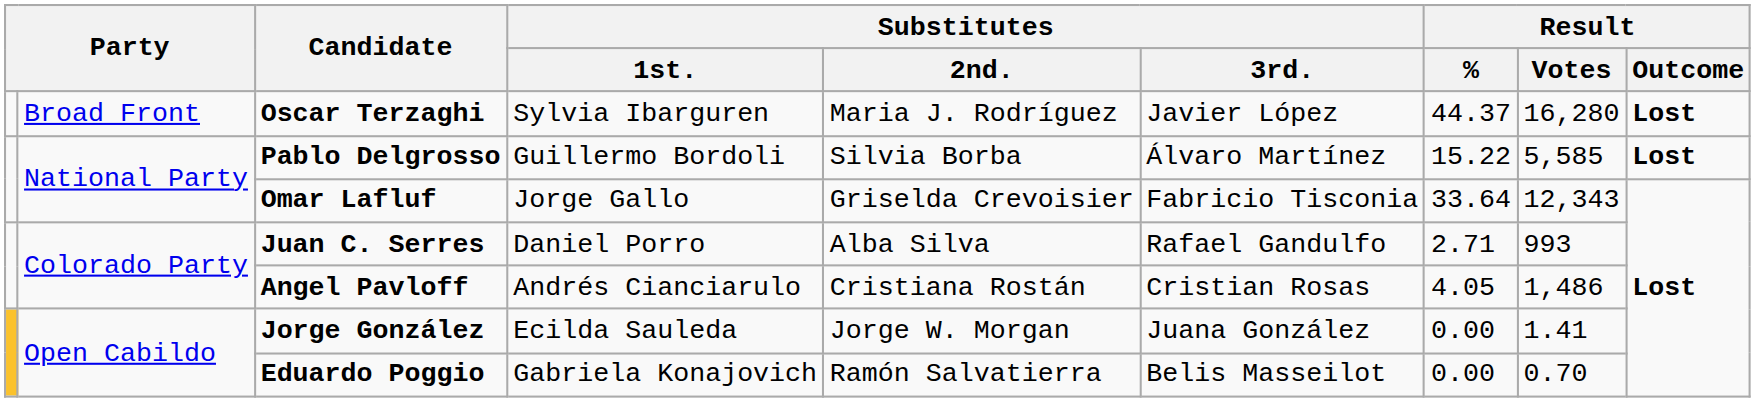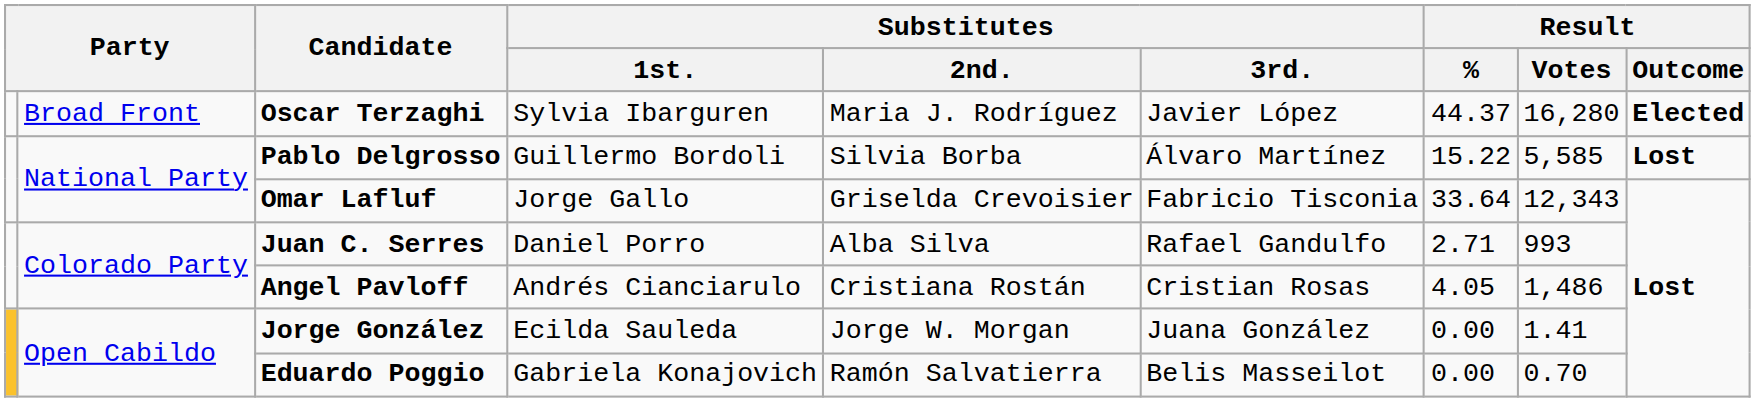Oscar Terzaghi | Result / Outcome: Lost -> Elected
